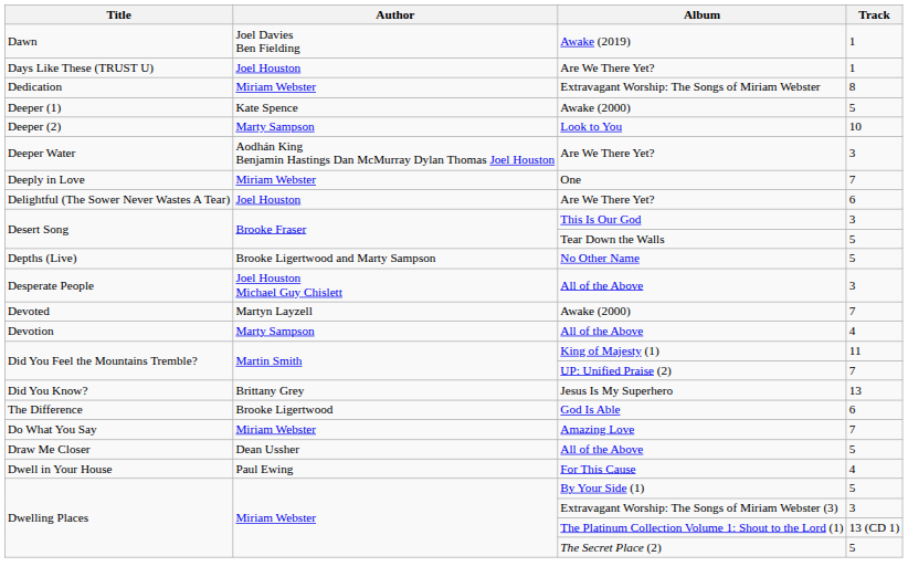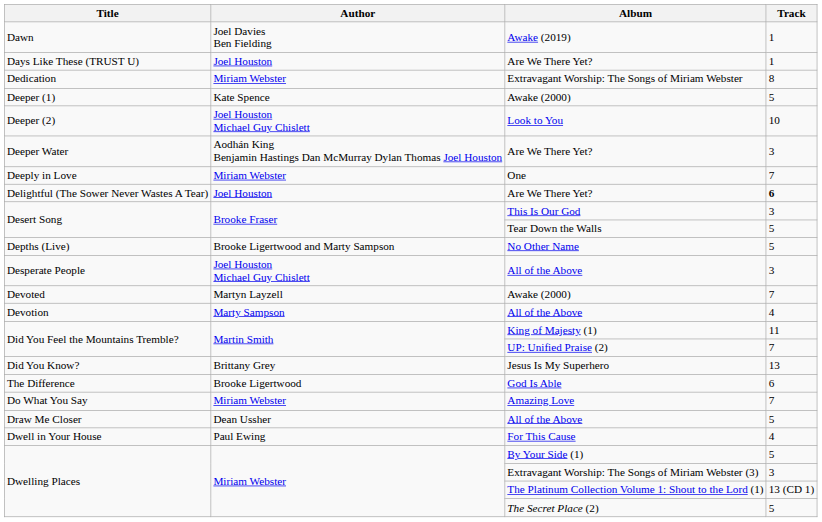Deeper (2) | Author: Marty Sampson -> Joel Houston Michael Guy Chislett
Delightful (The Sower Never Wastes A Tear) | Track: normal -> bold
